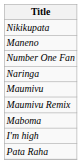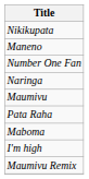row 7 | column 1: Maumivu Remix -> Pata Raha
row 10 | column 1: Pata Raha -> Maumivu Remix
